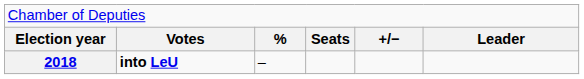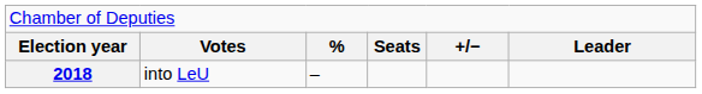2018 | column 2: bold -> normal
